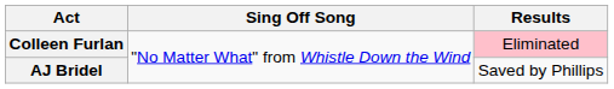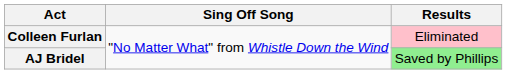AJ Bridel | Results: no background -> lightgreen background
